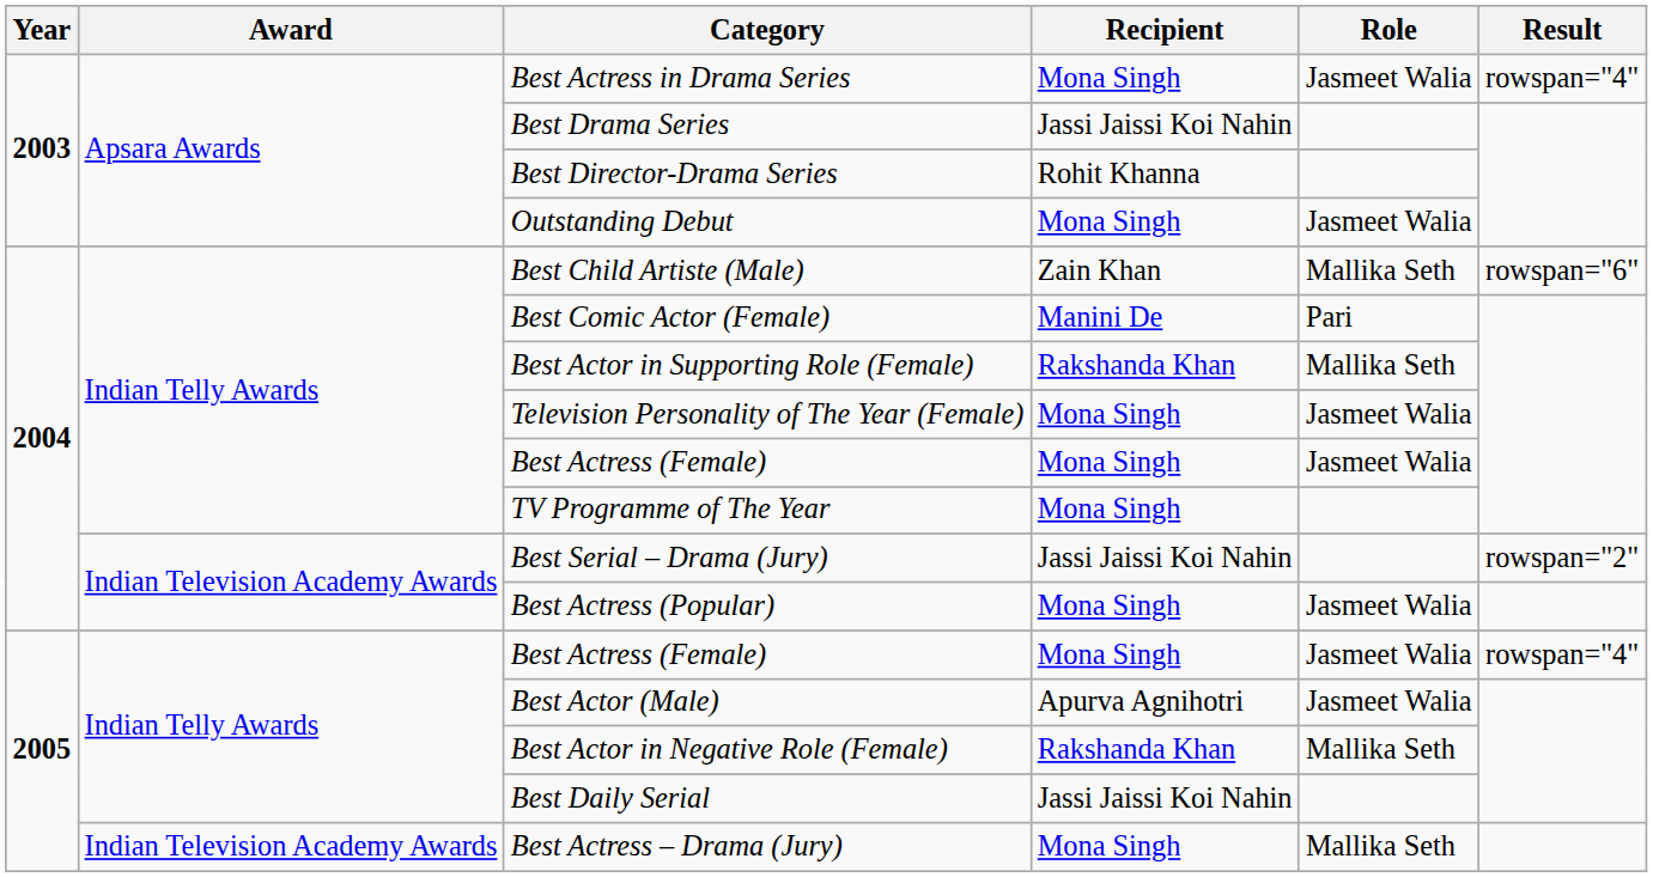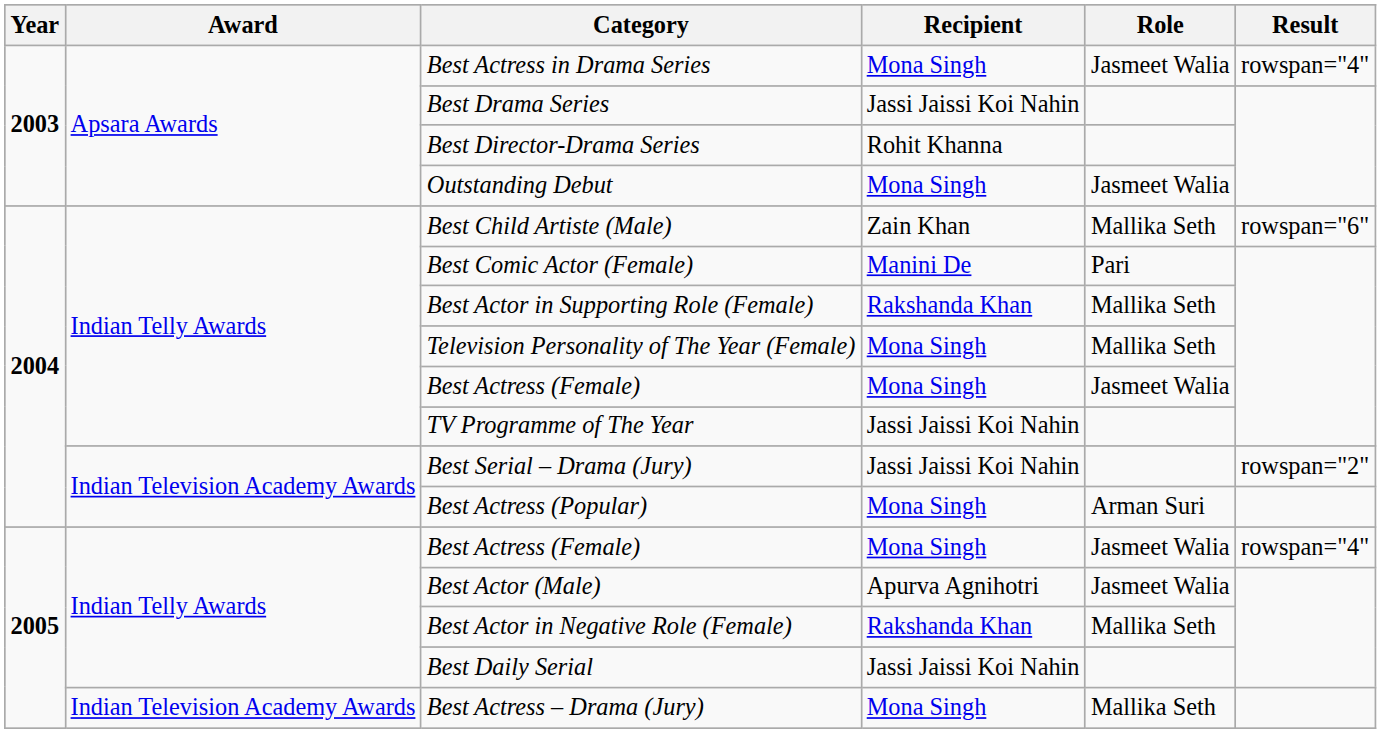Television Personality of The Year (Female) | Role: Jasmeet Walia -> Mallika Seth
TV Programme of The Year | Recipient: Mona Singh -> Jassi Jaissi Koi Nahin
Best Actress (Popular) | Role: Jasmeet Walia -> Arman Suri
